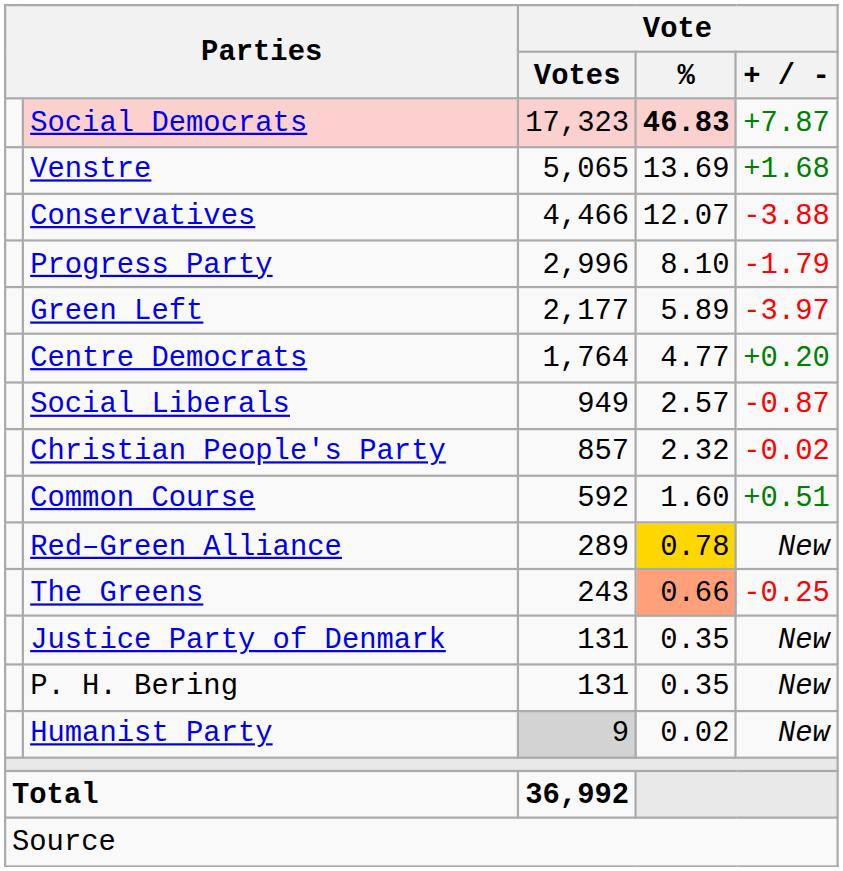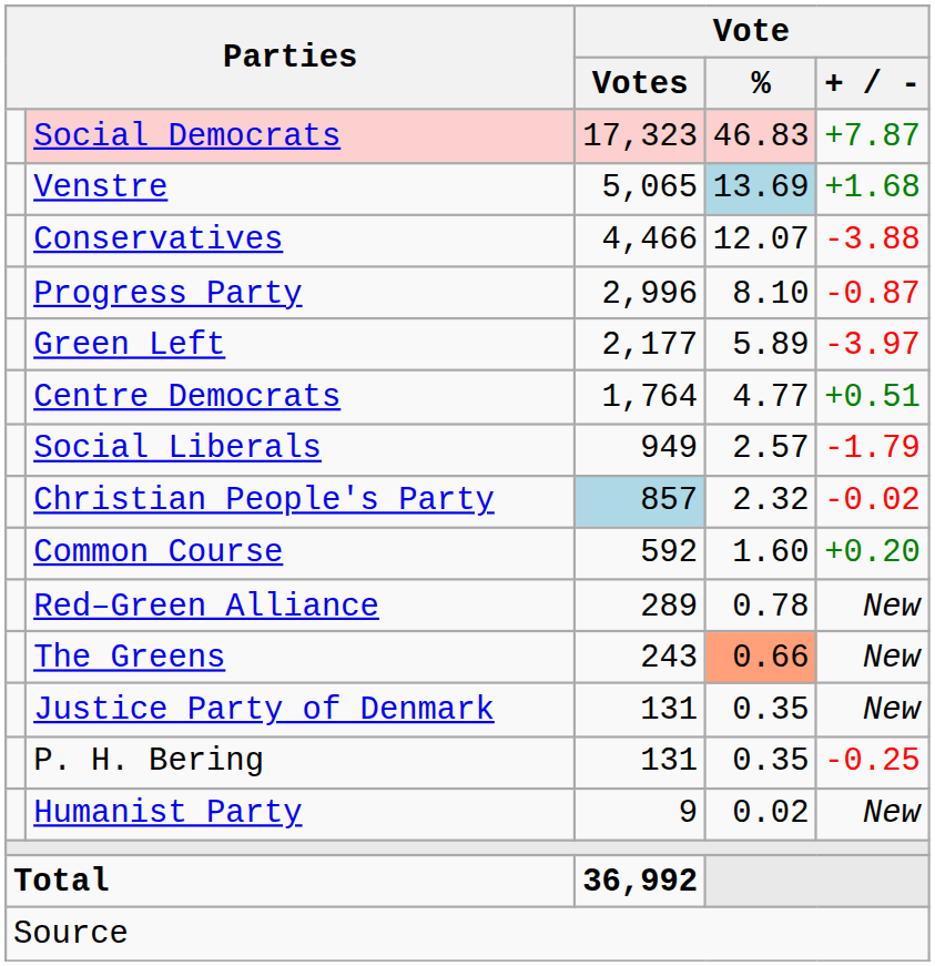Social Democrats | Vote / %: bold -> normal
Venstre | Vote / %: no background -> lightblue background
Progress Party | Vote / + / -: -1.79 -> -0.87
Centre Democrats | Vote / + / -: +0.20 -> +0.51
Social Liberals | Vote / + / -: -0.87 -> -1.79
Christian People's Party | Vote / Votes: no background -> lightblue background
Common Course | Vote / + / -: +0.51 -> +0.20
Red–Green Alliance | Vote / %: gold background -> no background
The Greens | Vote / + / -: -0.25 -> New
P. H. Bering | Vote / + / -: New -> -0.25
Humanist Party | Vote / Votes: lightgrey background -> no background
